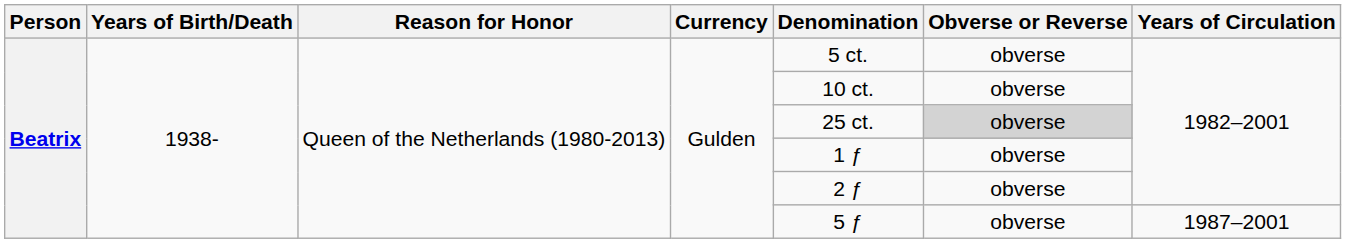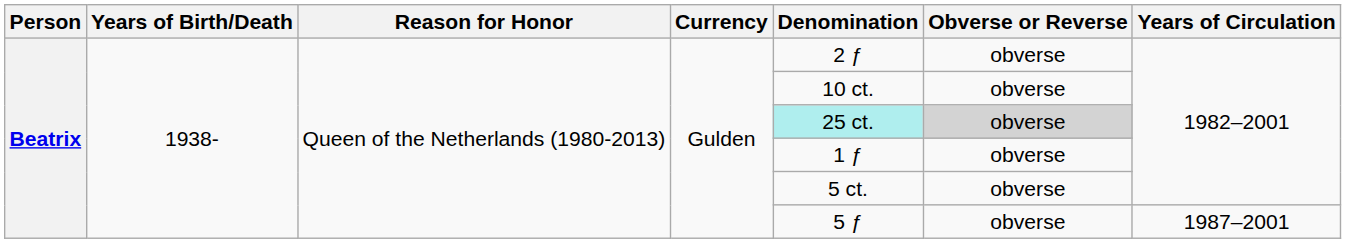row 2 | Denomination: 5 ct. -> 2 ƒ
row 4 | Denomination: no background -> paleturquoise background
row 6 | Denomination: 2 ƒ -> 5 ct.
